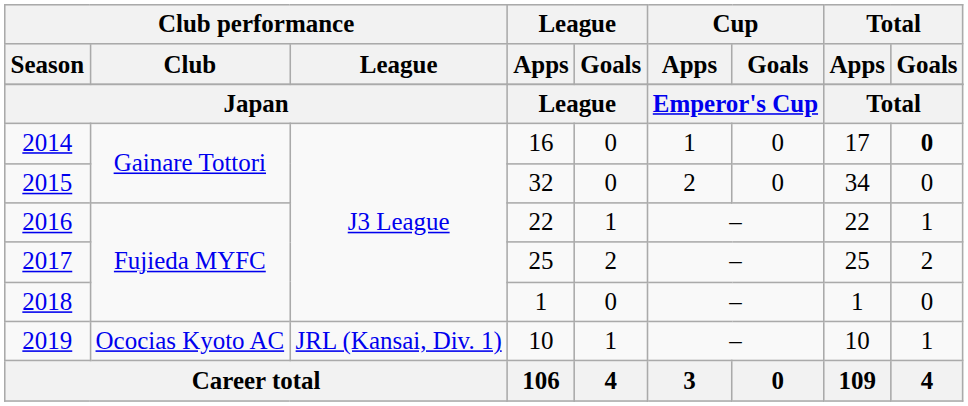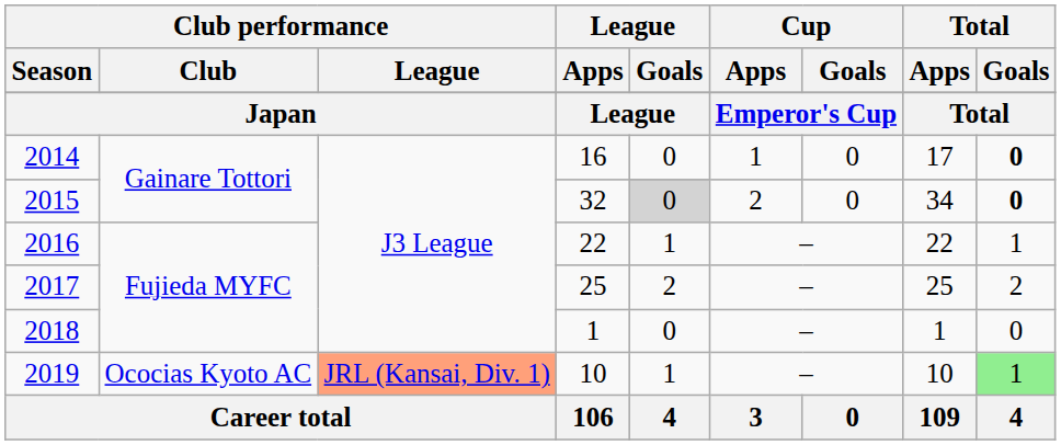2015 | League / Goals: no background -> lightgrey background
2015 | Total / Goals: normal -> bold
2019 | Club performance / League: no background -> lightsalmon background
2019 | Total / Goals: no background -> lightgreen background
